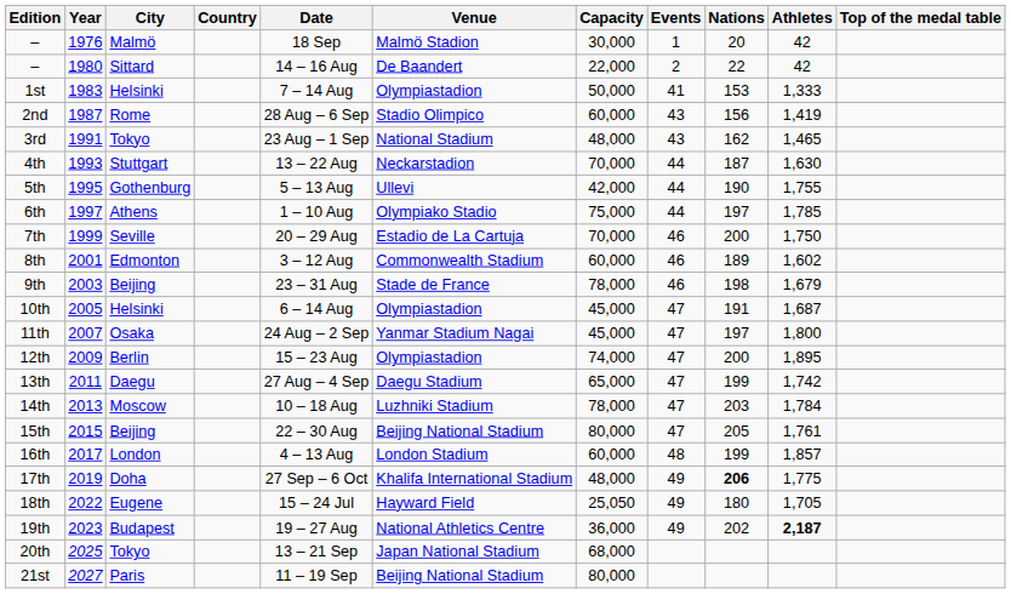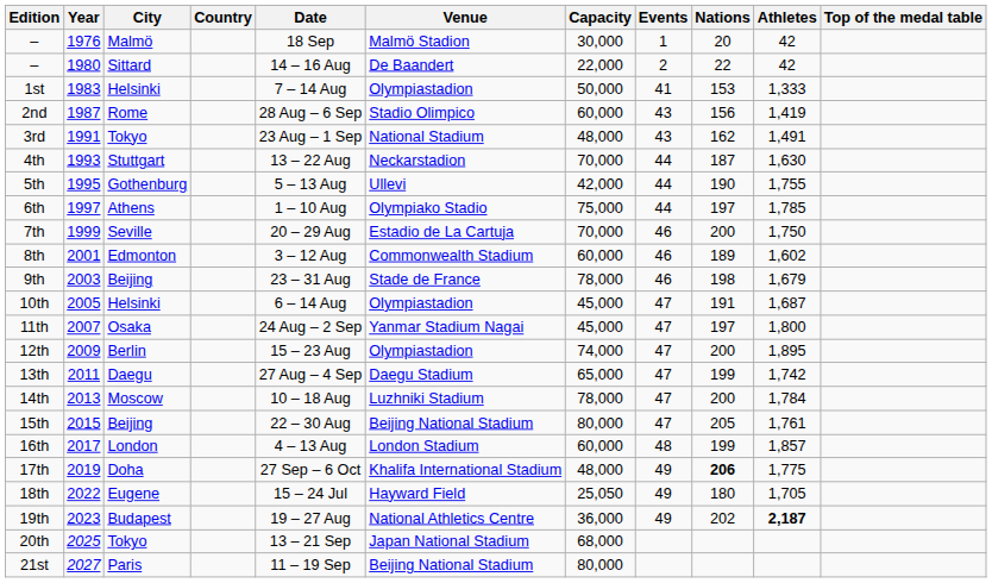3rd | Athletes: 1,465 -> 1,491
14th | Nations: 203 -> 200
